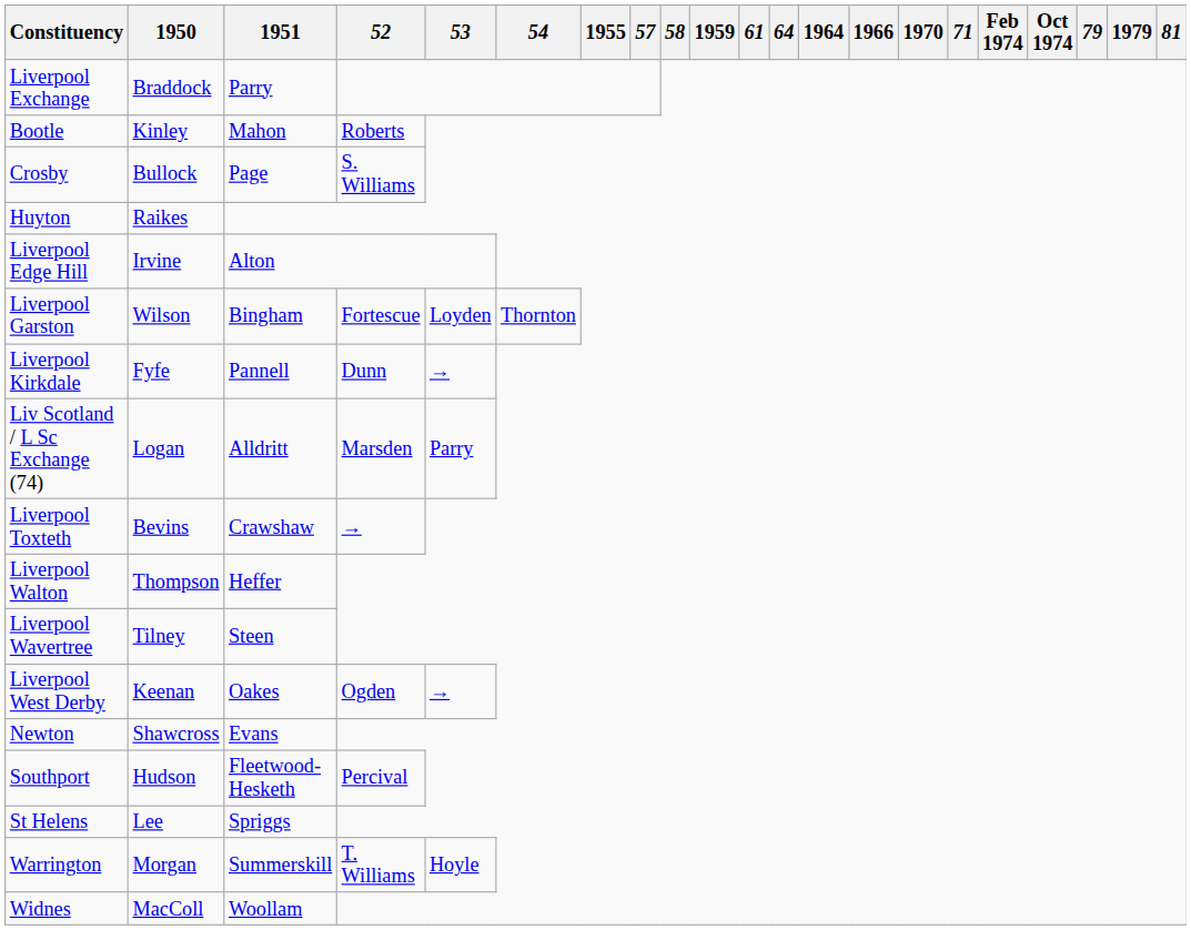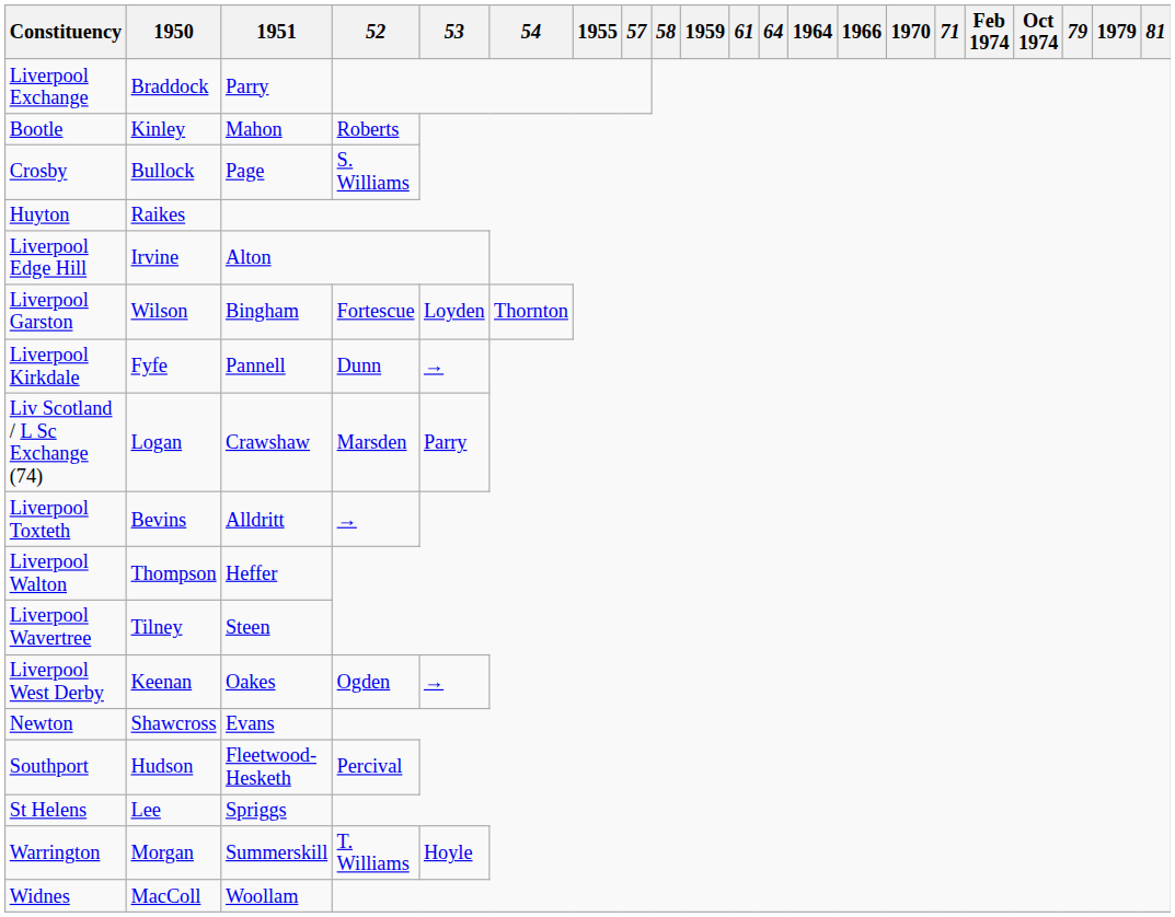Liv Scotland / L Sc Exchange (74) | 1951: Alldritt -> Crawshaw
Liverpool Toxteth | 1951: Crawshaw -> Alldritt
